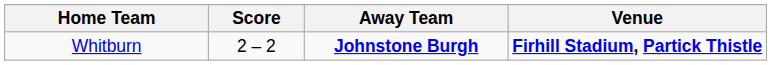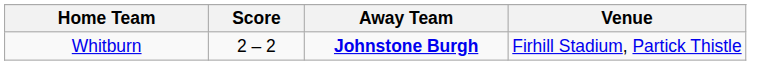Whitburn | Venue: bold -> normal
